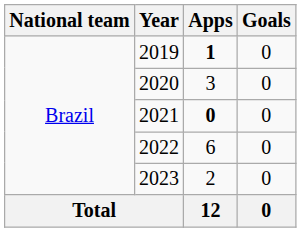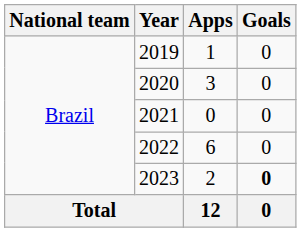2019 | Apps: bold -> normal
2021 | Apps: bold -> normal
2023 | Goals: normal -> bold
